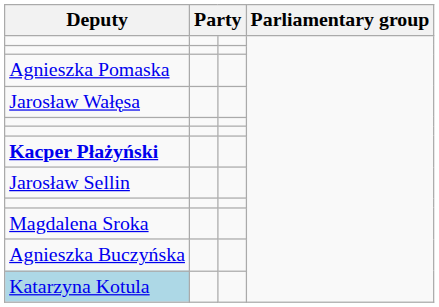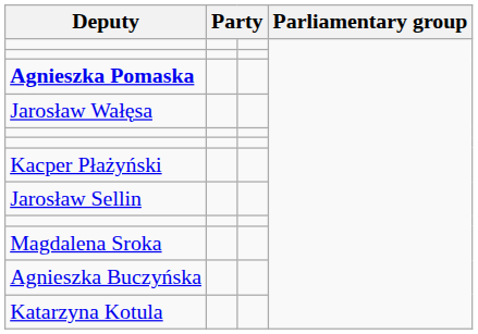Agnieszka Pomaska | Deputy: normal -> bold
Kacper Płażyński | Deputy: bold -> normal
Katarzyna Kotula | Deputy: lightblue background -> no background
